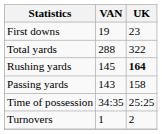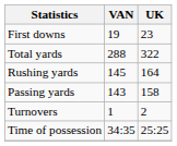Rushing yards | UK: bold -> normal
rows swapped: Turnovers <-> Time of possession
